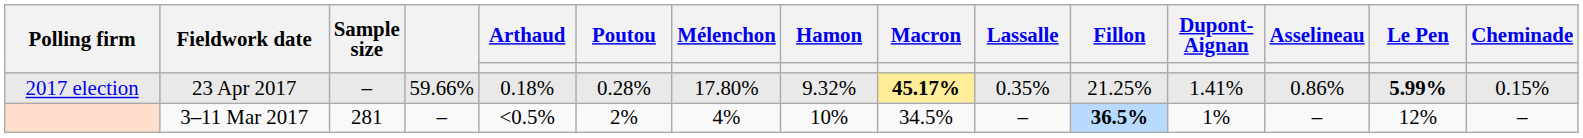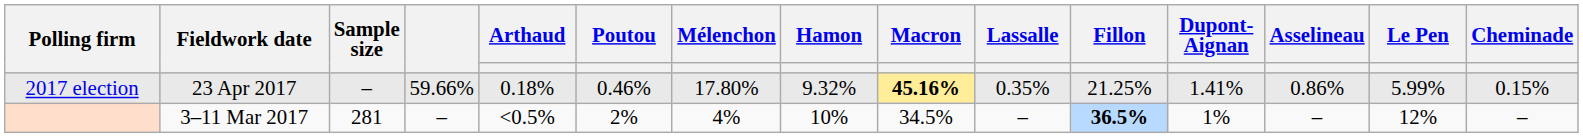2017 election | Poutou: 0.28% -> 0.46%
2017 election | Macron: 45.17% -> 45.16%
2017 election | Le Pen: bold -> normal
